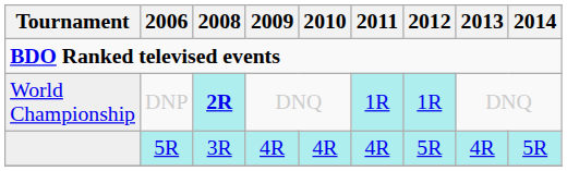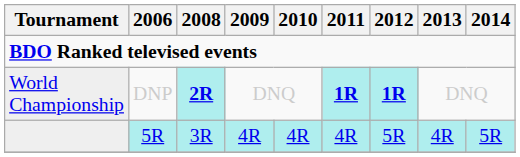World Championship | 2011: normal -> bold
World Championship | 2012: normal -> bold
